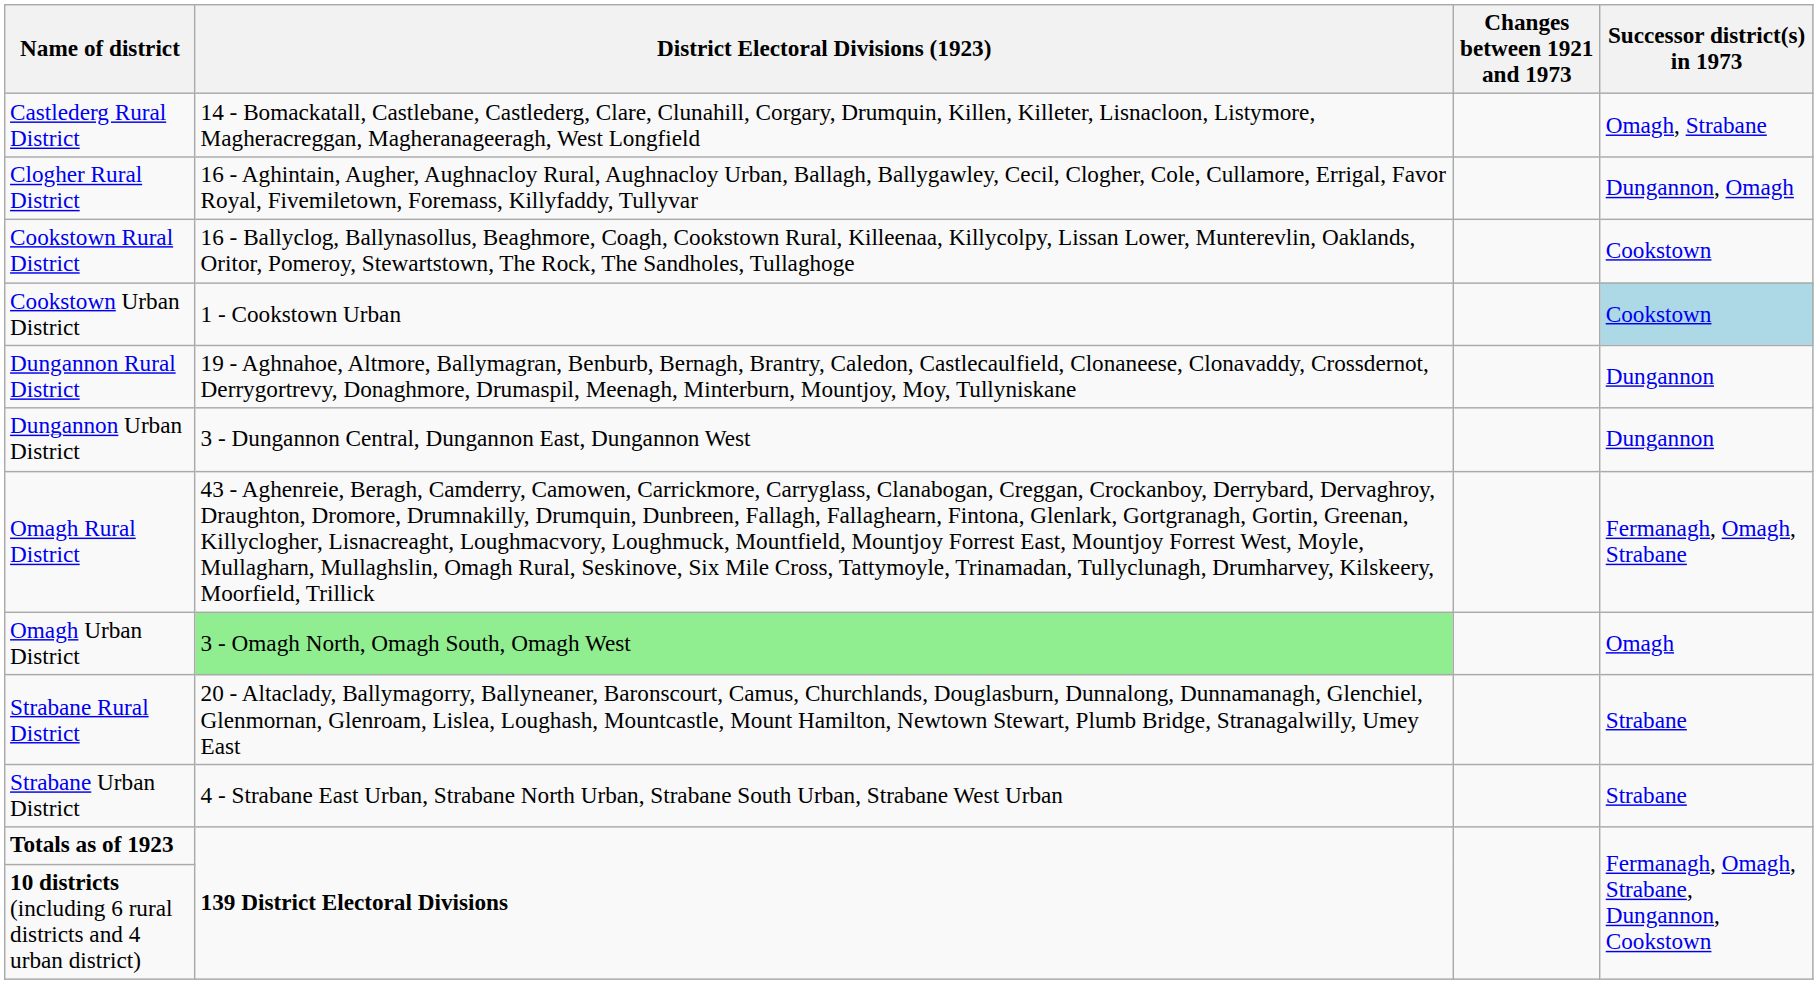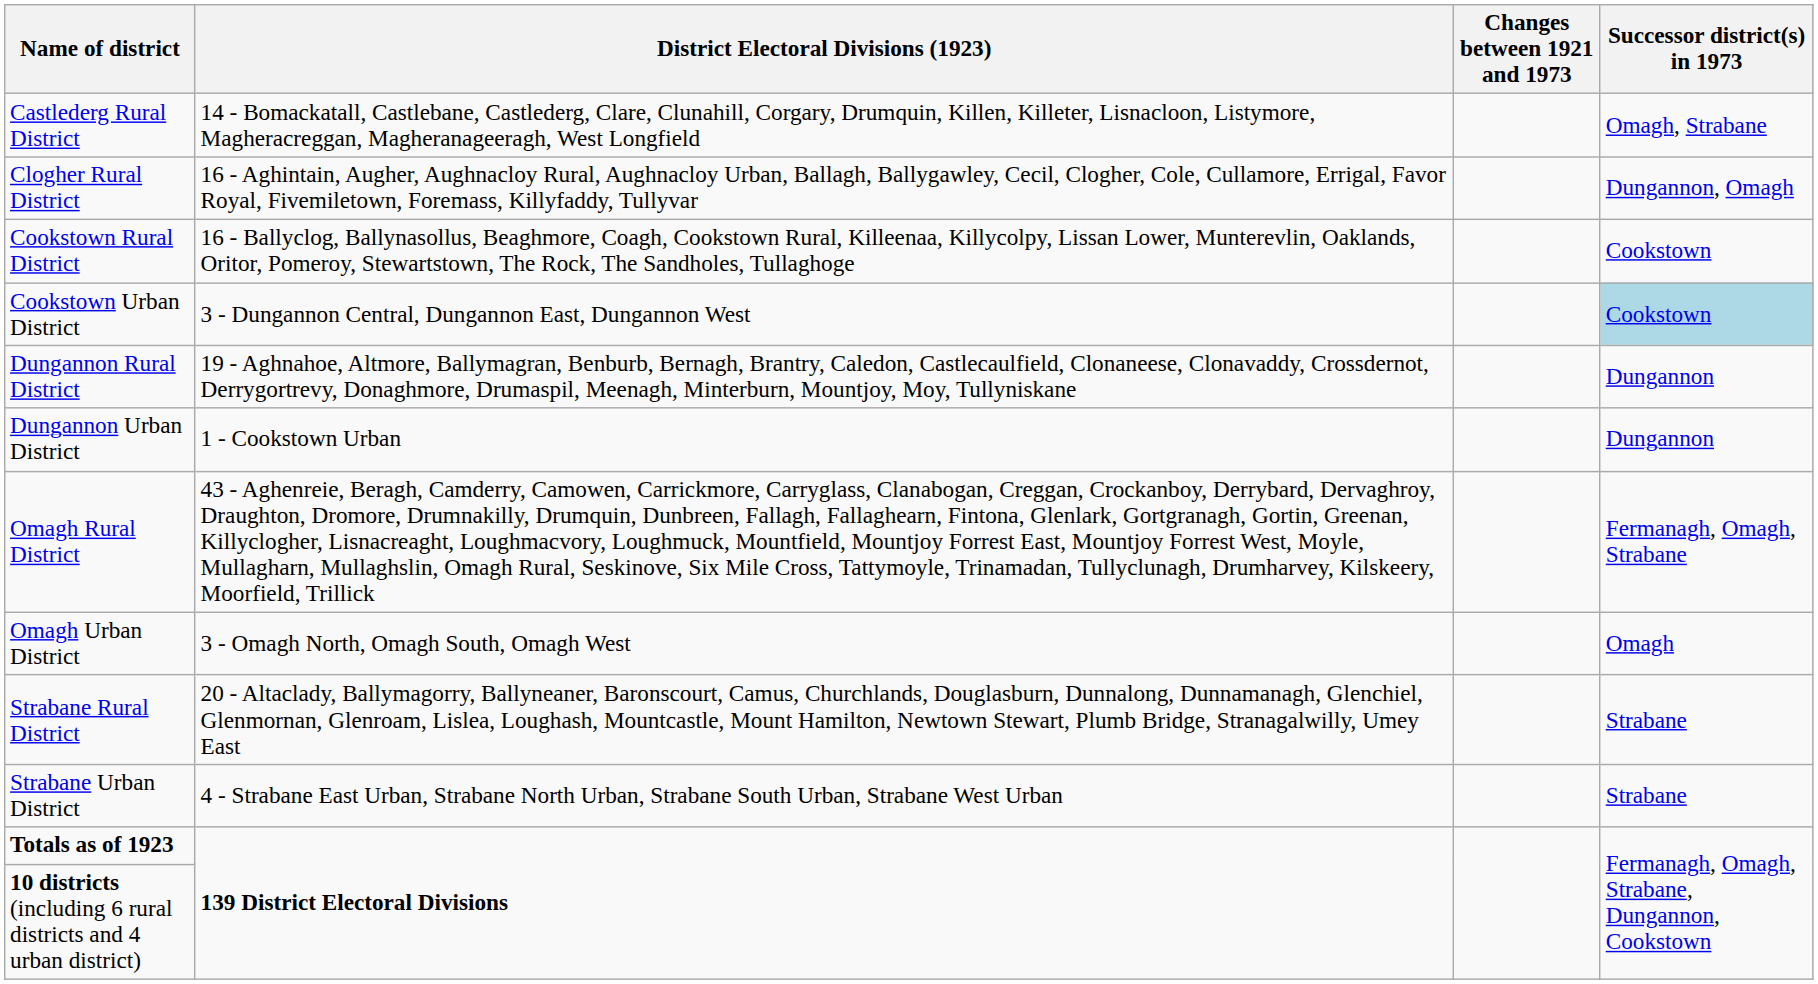Cookstown Urban District | District Electoral Divisions (1923): 1 - Cookstown Urban -> 3 - Dungannon Central, Dungannon East, Dungannon West
Dungannon Urban District | District Electoral Divisions (1923): 3 - Dungannon Central, Dungannon East, Dungannon West -> 1 - Cookstown Urban
Omagh Urban District | District Electoral Divisions (1923): lightgreen background -> no background
